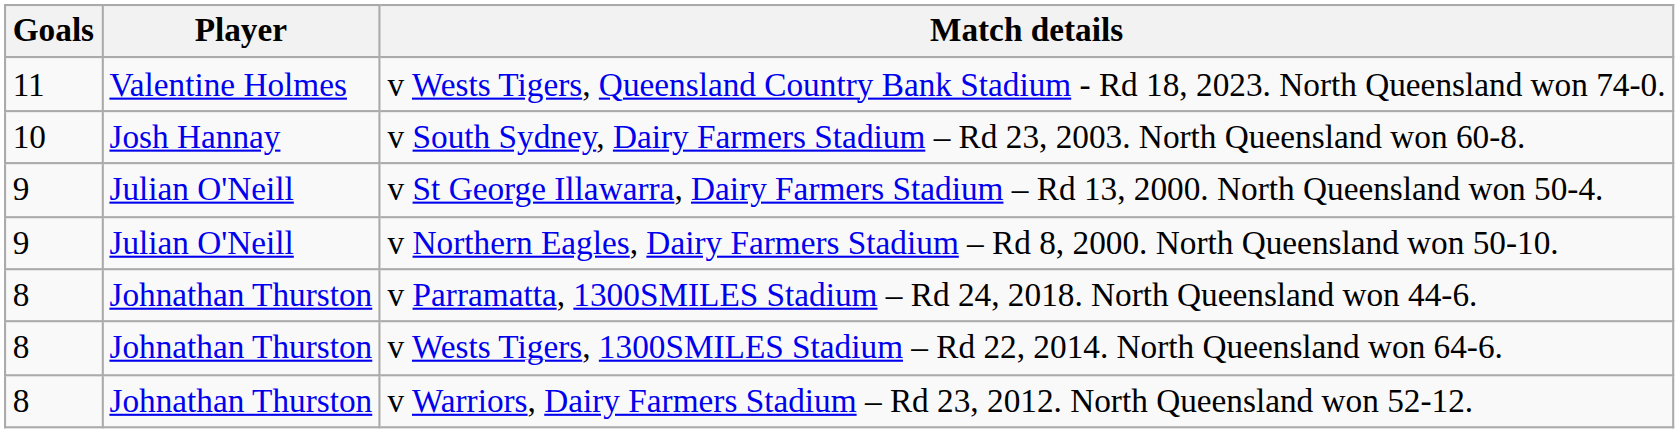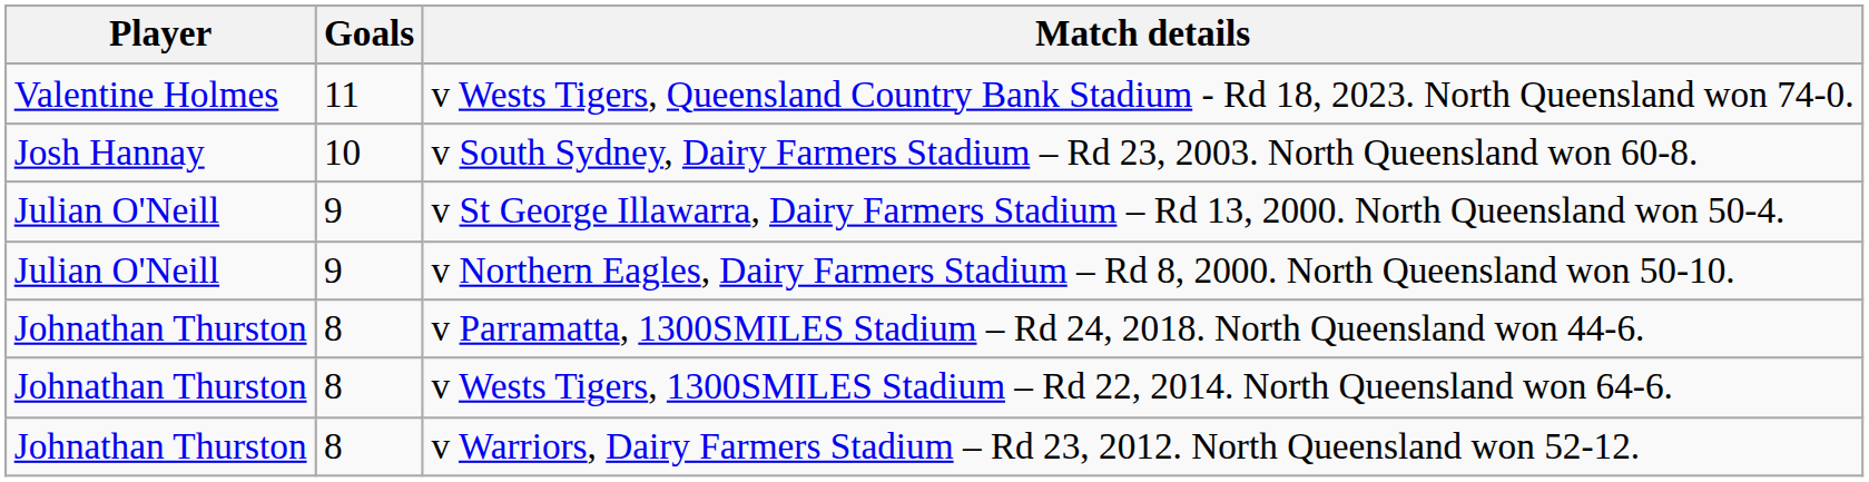columns swapped: Goals <-> Player
